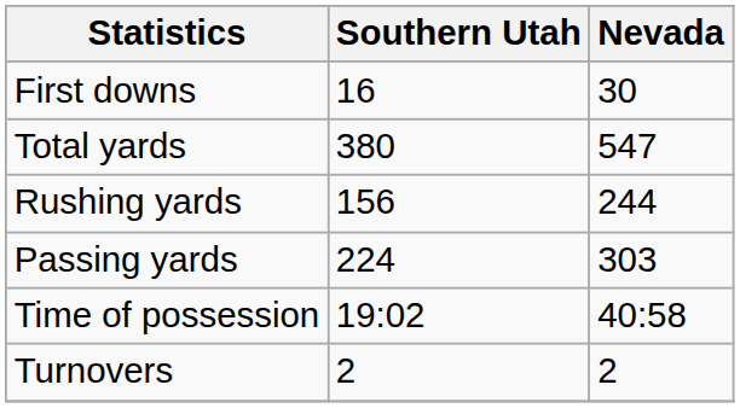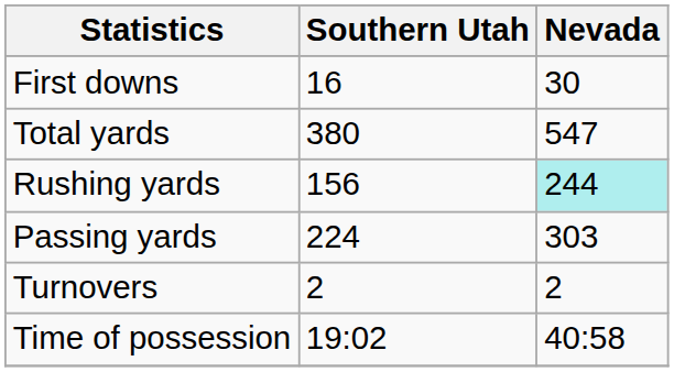Rushing yards | Nevada: no background -> paleturquoise background
rows swapped: Turnovers <-> Time of possession
